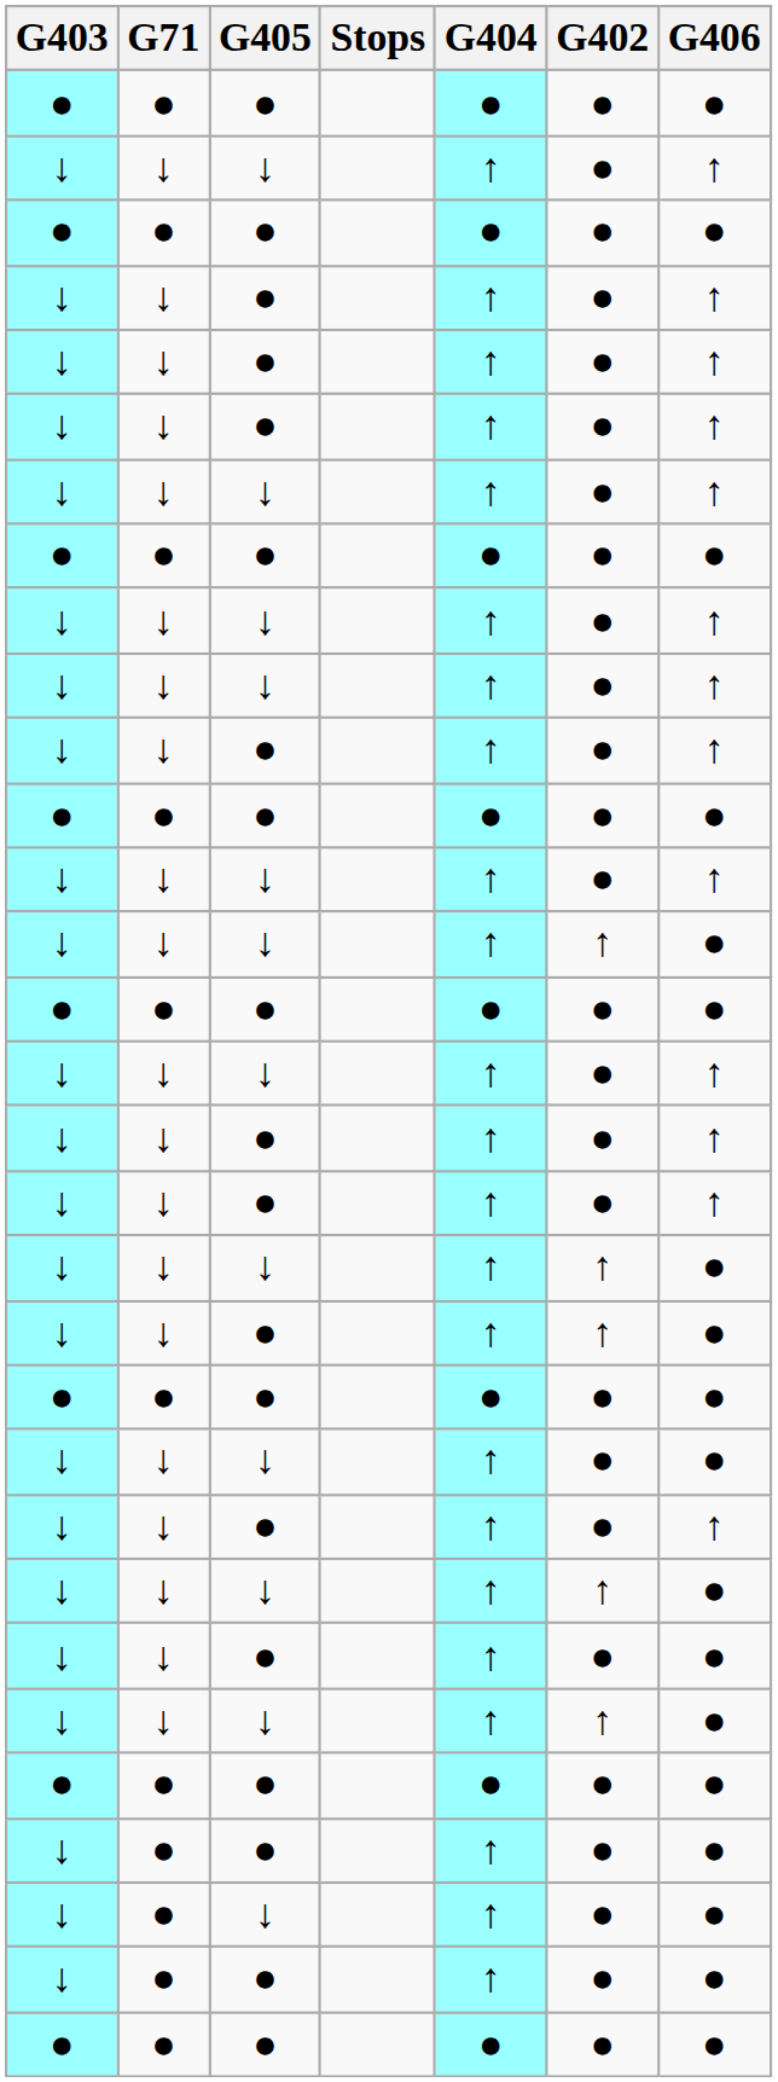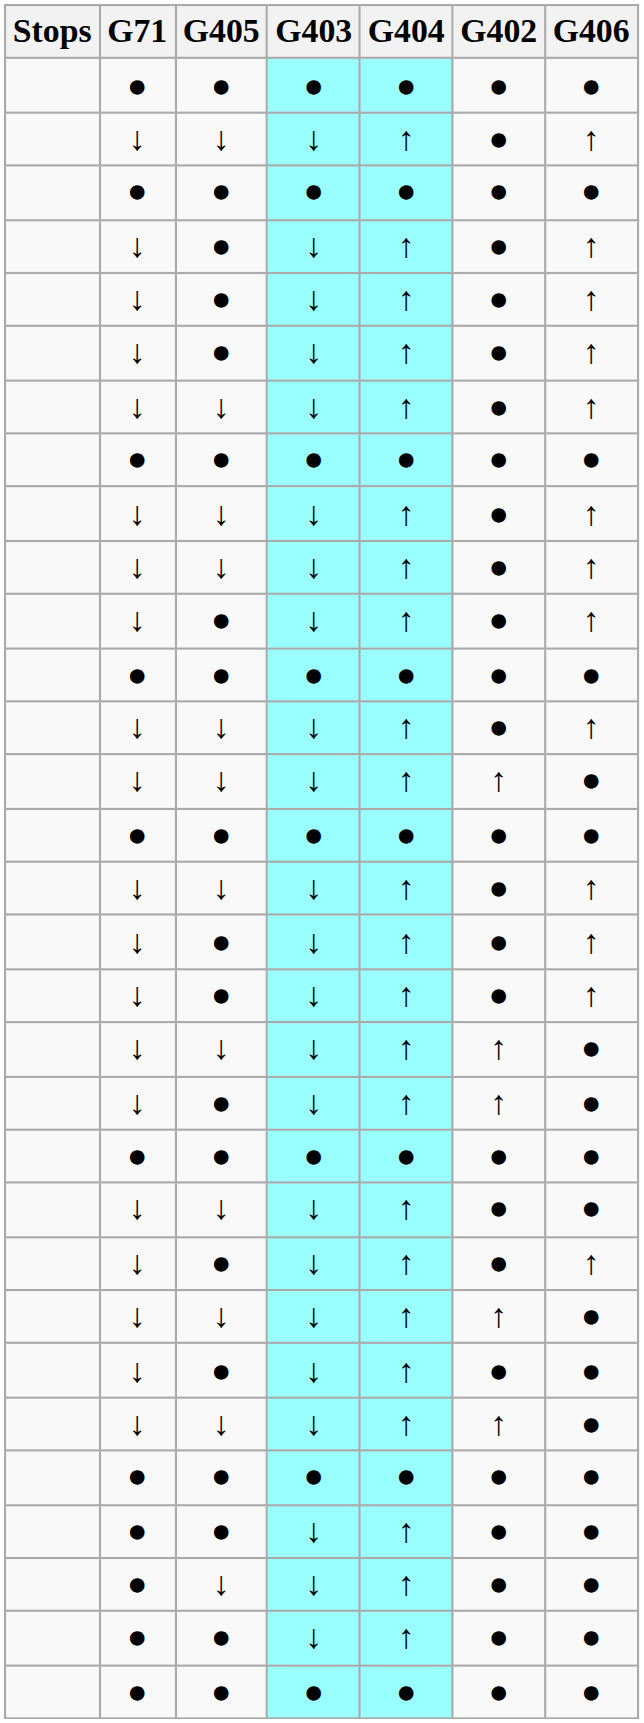columns swapped: G403 <-> Stops
